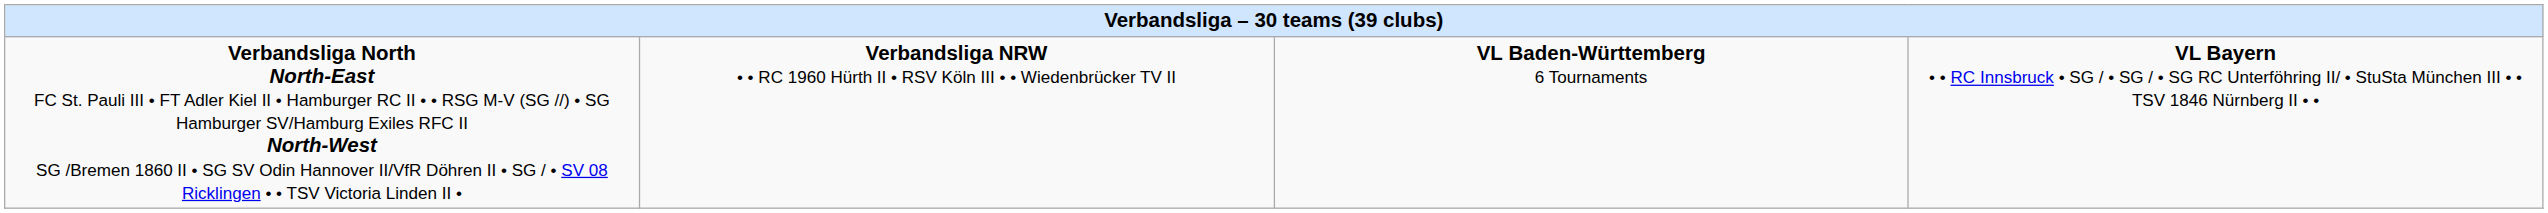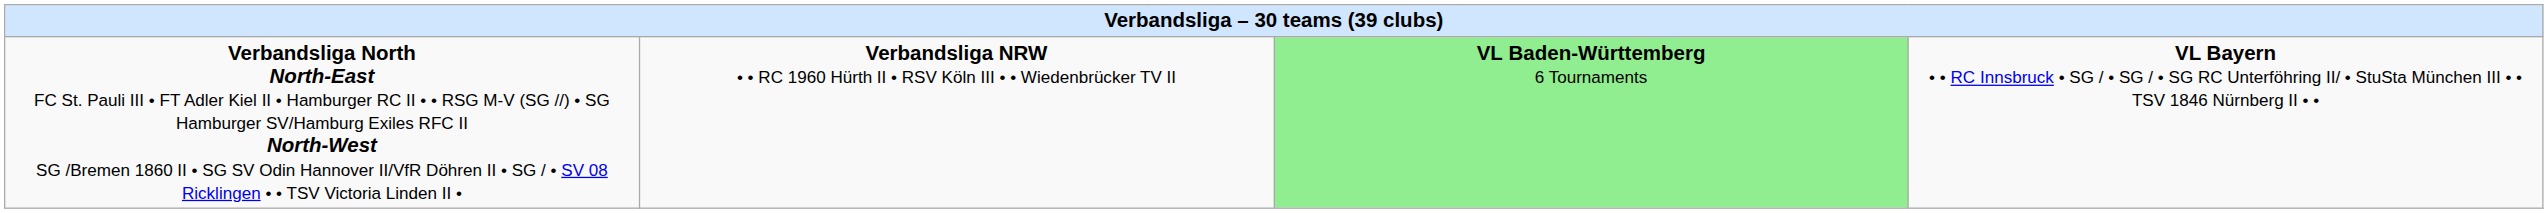row 2 | column 3: no background -> lightgreen background
